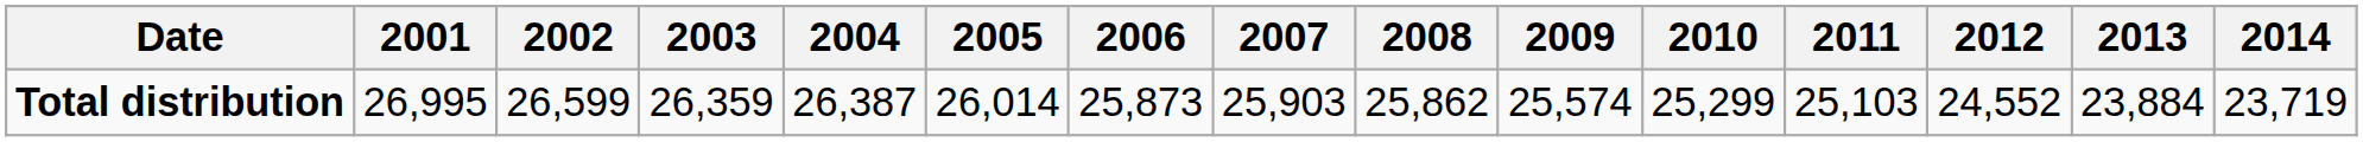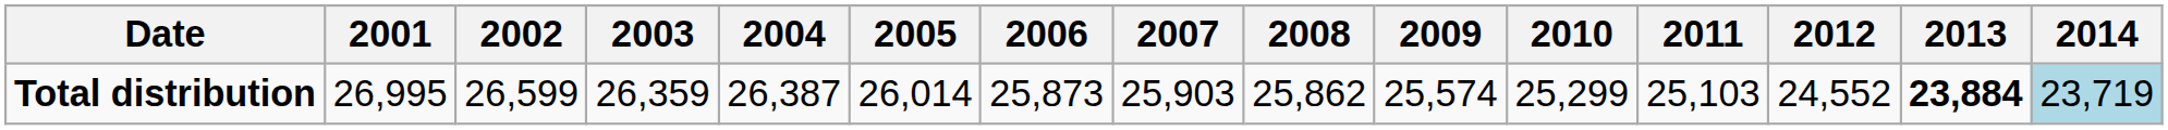row 2 | 2013: normal -> bold
row 2 | 2014: no background -> lightblue background
